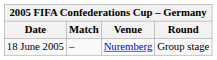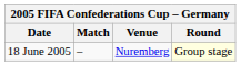18 June 2005 | Round: no background -> lightyellow background
